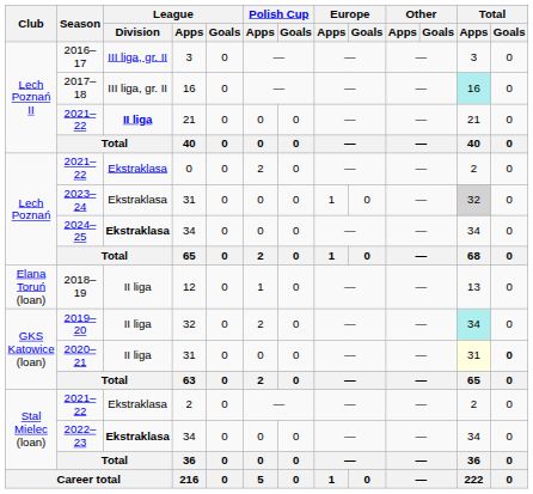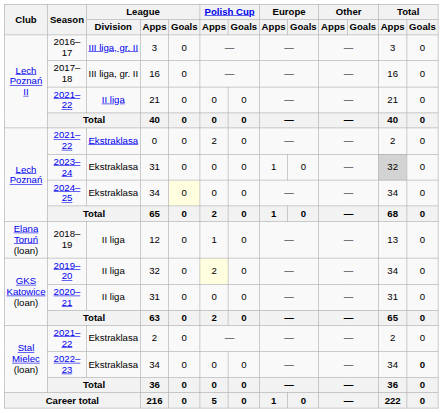2017–18 | Total / Apps: paleturquoise background -> no background
2021–22 / 21 | League / Division: bold -> normal
2024–25 | League / Division: bold -> normal
2024–25 | League / Goals: no background -> lightyellow background
2019–20 | Polish Cup / Apps: no background -> lightyellow background
2019–20 | Total / Apps: paleturquoise background -> no background
2020–21 | Total / Apps: lightyellow background -> no background
2020–21 | Total / Goals: bold -> normal
2022–23 | League / Division: bold -> normal
2022–23 | Total / Goals: normal -> bold
